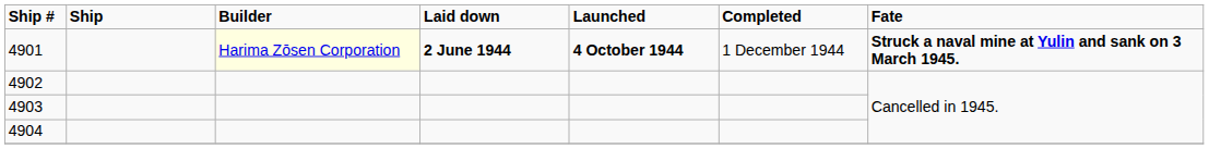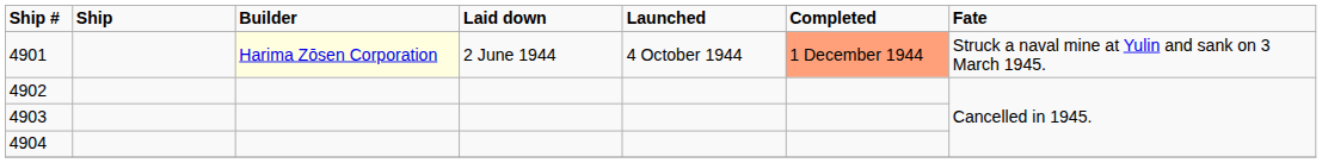4901 | Laid down: bold -> normal
4901 | Launched: bold -> normal
4901 | Completed: no background -> lightsalmon background
4901 | Fate: bold -> normal
